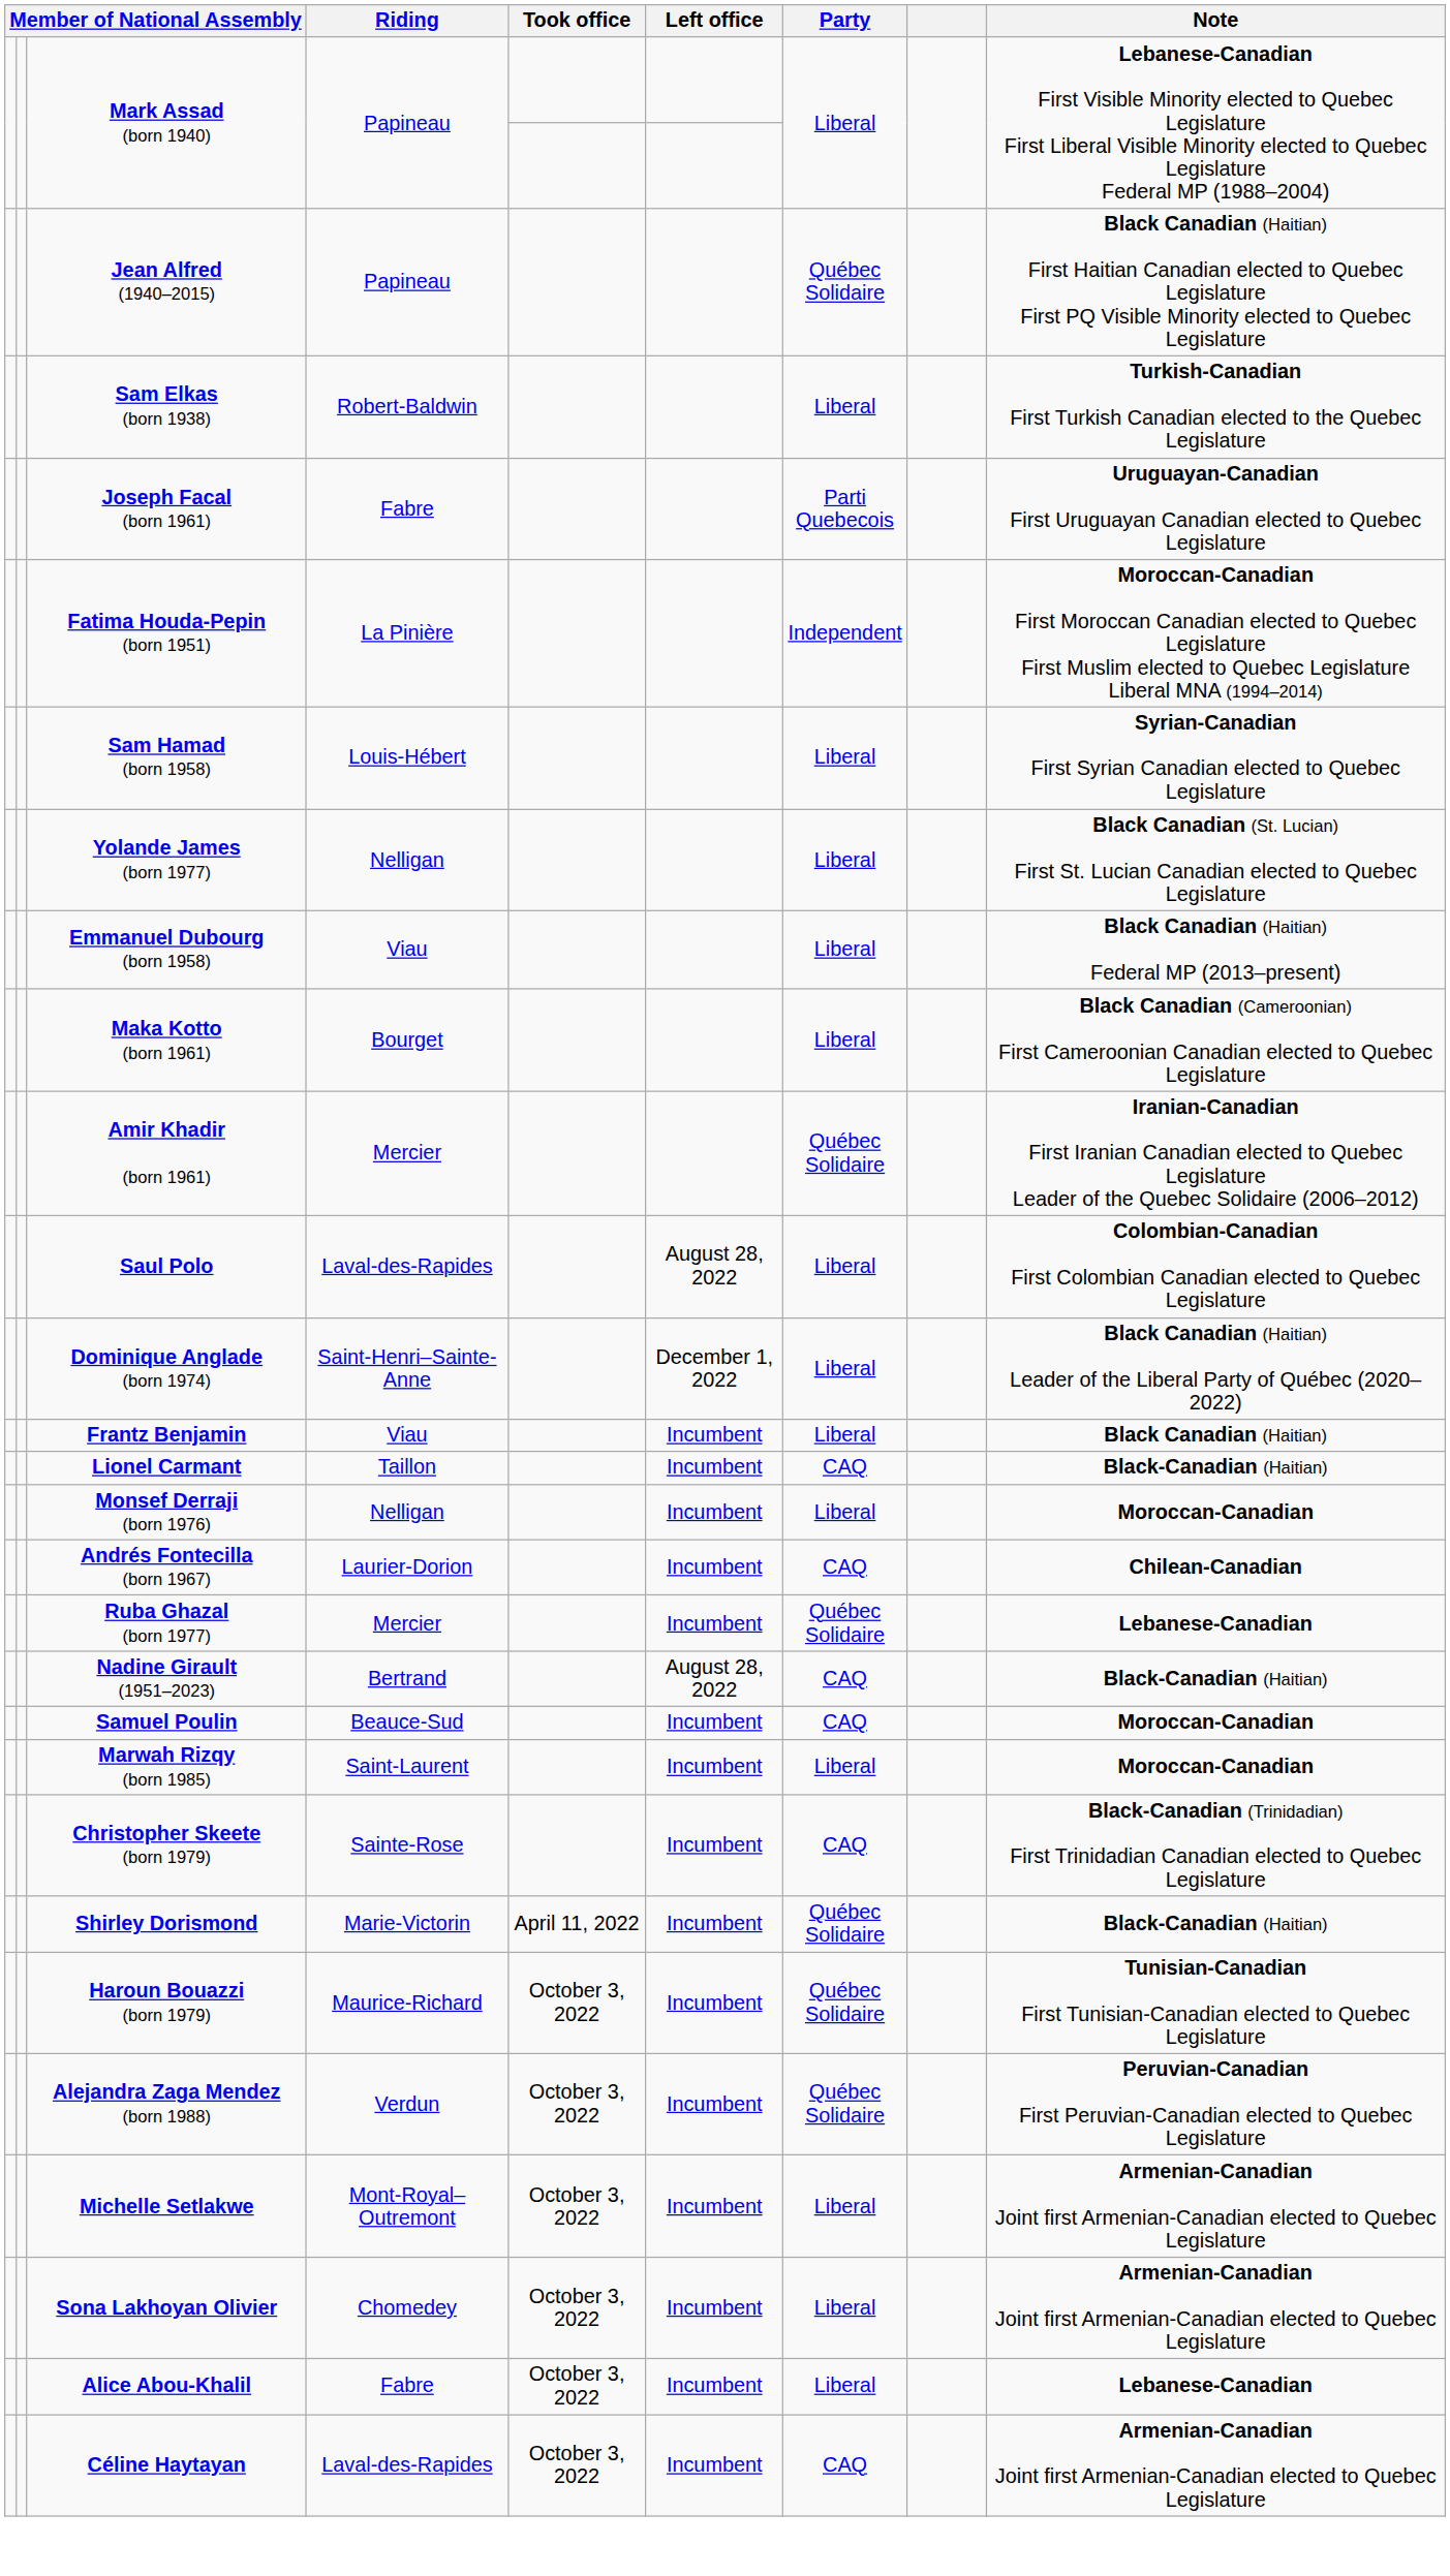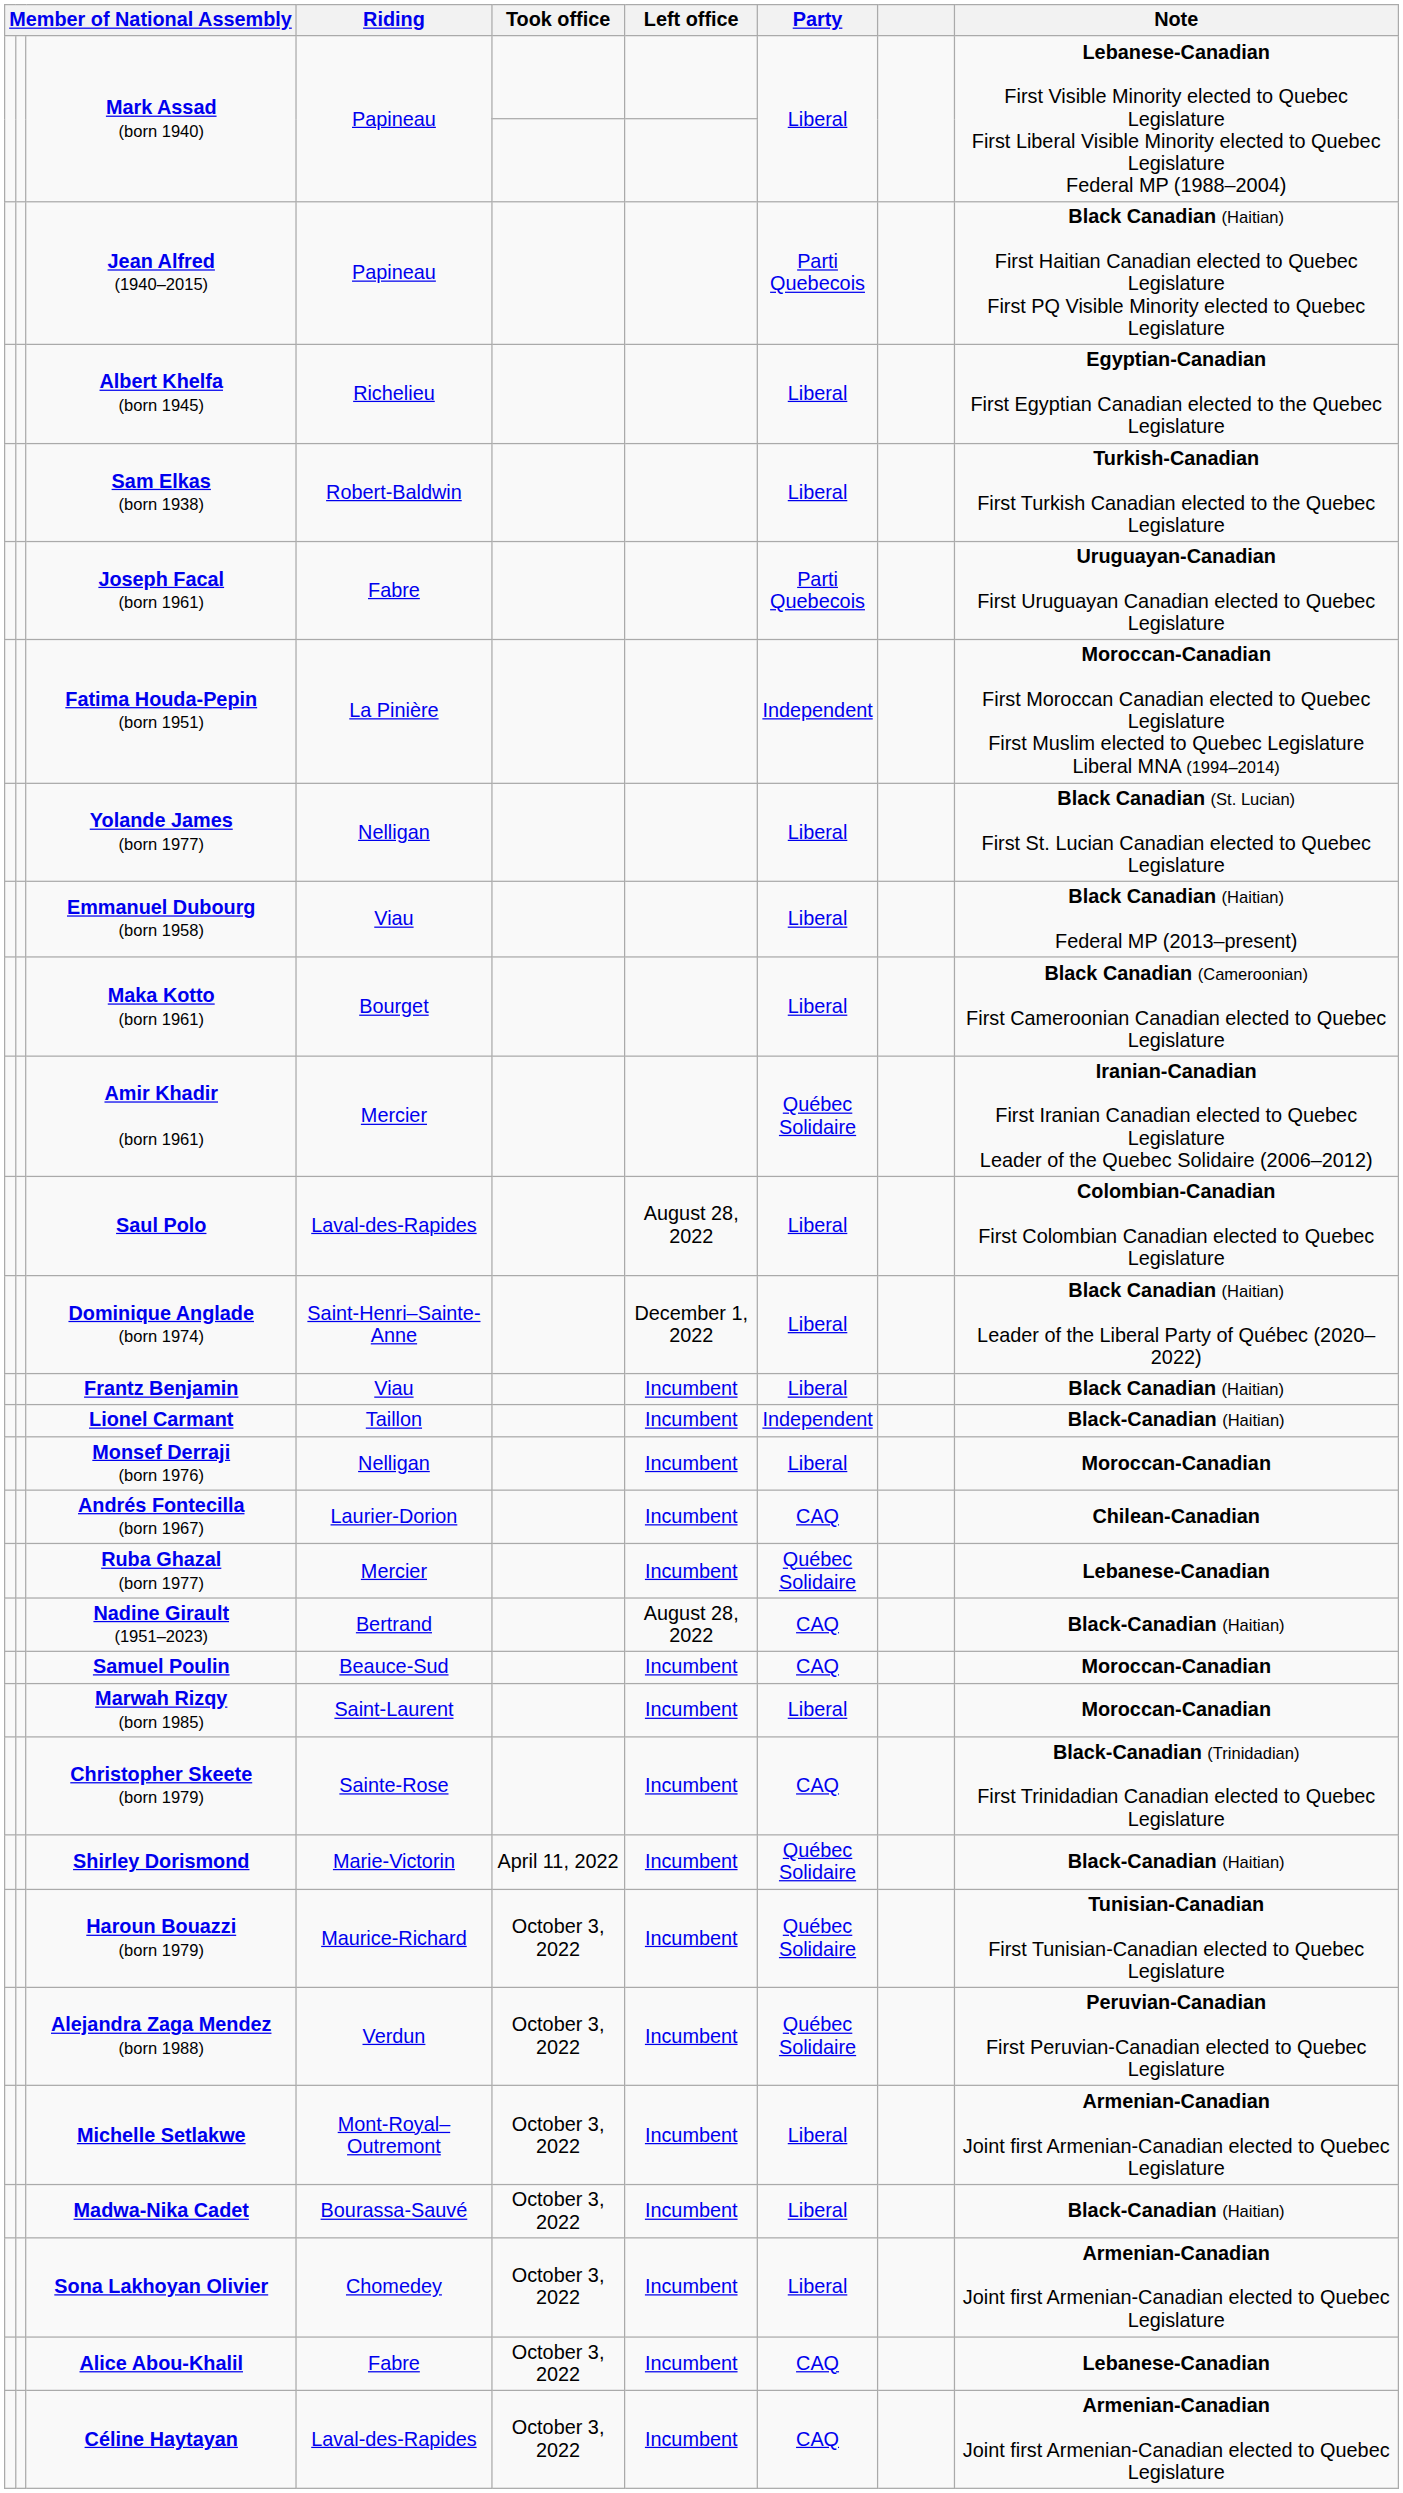Jean Alfred (1940–2015) | Party: Québec Solidaire -> Parti Quebecois
+ row: Albert Khelfa (born 1945) | Richelieu | Liberal | Egyptian-Canadian First Egyptian Canadian elected to the Quebec Legislature
- row: Sam Hamad (born 1958) | Louis-Hébert | Liberal | Syrian-Canadian First Syrian Canadian elected to Quebec Legislature
Lionel Carmant | Party: CAQ -> Independent
+ row: Madwa-Nika Cadet | Bourassa-Sauvé | October 3, 2022 | Incumbent | Liberal | Black-Canadian (Haitian)
Alice Abou-Khalil | Party: Liberal -> CAQ
